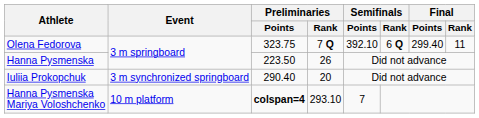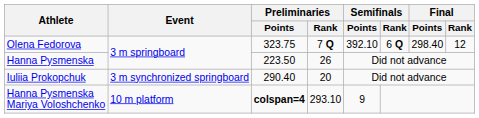Olena Fedorova | Final / Points: 299.40 -> 298.40
Olena Fedorova | Final / Rank: 11 -> 12
Hanna Pysmenska Mariya Voloshchenko | Semifinals / Points: 7 -> 9
